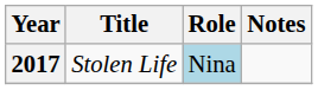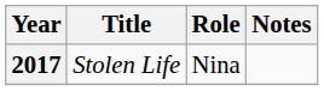2017 | Role: lightblue background -> no background
